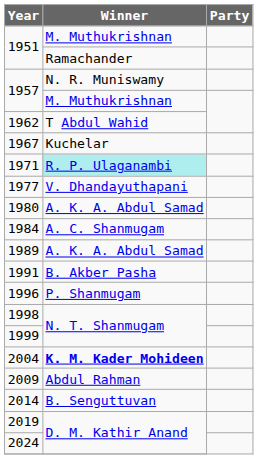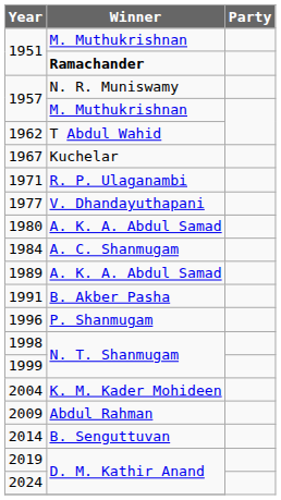1951 / Ramachander | Winner: normal -> bold
1971 | Winner: paleturquoise background -> no background
2004 | Winner: bold -> normal
